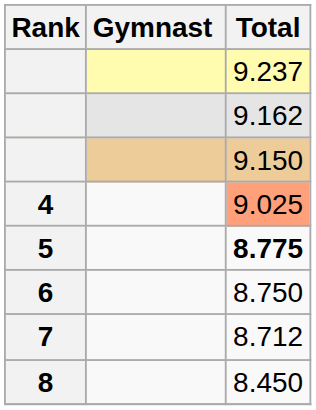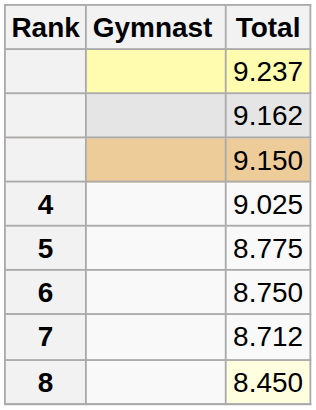9.025 | Total: lightsalmon background -> no background
8.775 | Total: bold -> normal
8.450 | Total: no background -> lightyellow background
